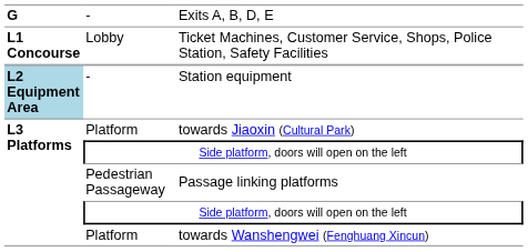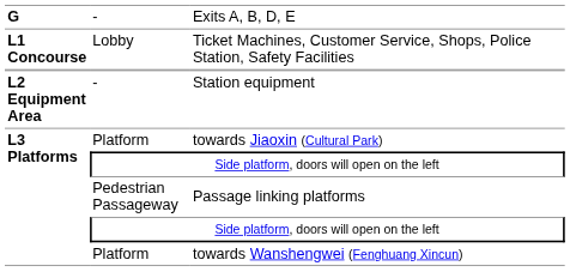Station equipment | column 1: lightblue background -> no background
